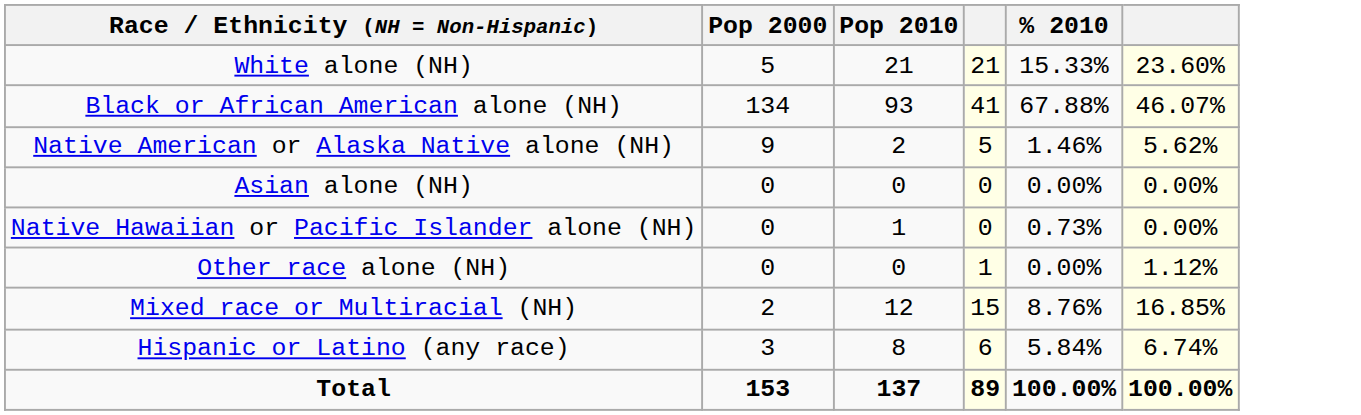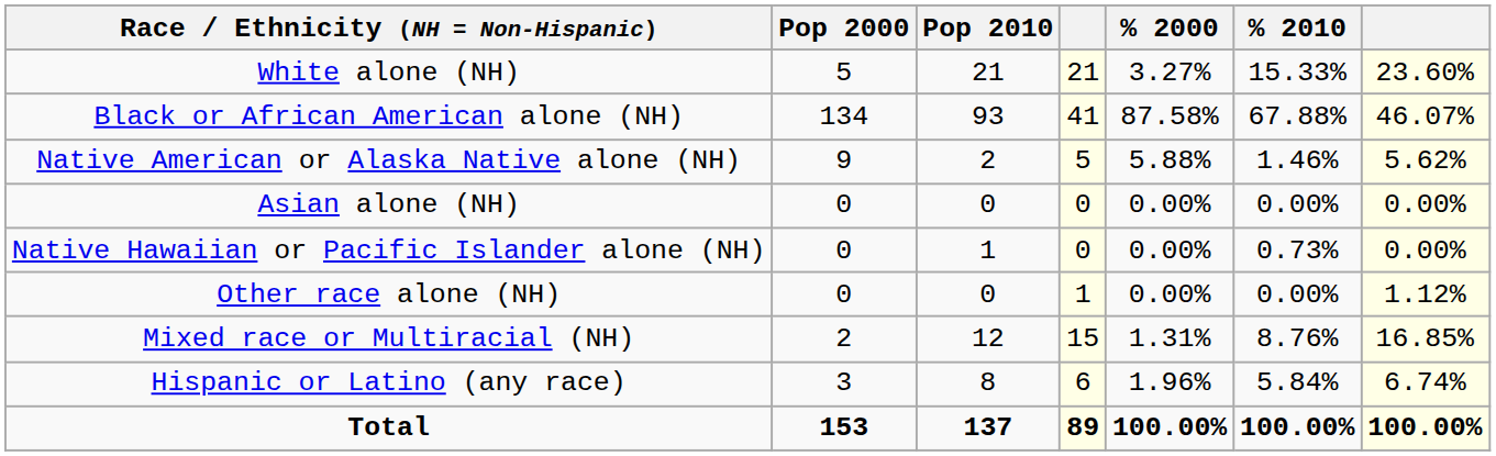+ column: % 2000 | 3.27% | 87.58% | 5.88% | 0.00% | 0.00% | 0.00% | 1.31% | 1.96% | 100.00%
